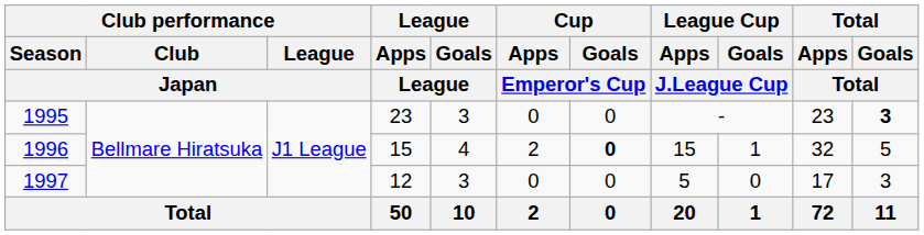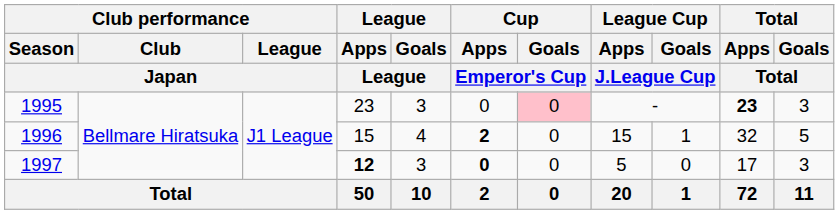1995 | Cup / Goals / Emperor's Cup: no background -> pink background
1995 | Total / Apps / Total: normal -> bold
1995 | Total / Goals / Total: bold -> normal
1996 | Cup / Apps / Emperor's Cup: normal -> bold
1996 | Cup / Goals / Emperor's Cup: bold -> normal
1997 | League / Apps / League: normal -> bold
1997 | Cup / Apps / Emperor's Cup: normal -> bold
